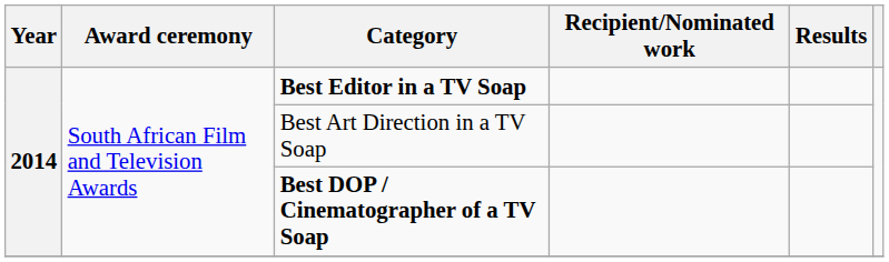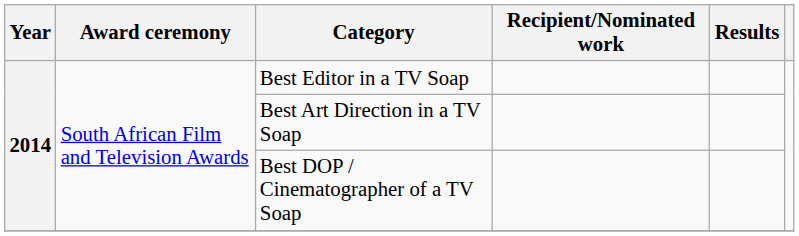Best Editor in a TV Soap | Category: bold -> normal
Best DOP / Cinematographer of a TV Soap | Category: bold -> normal
